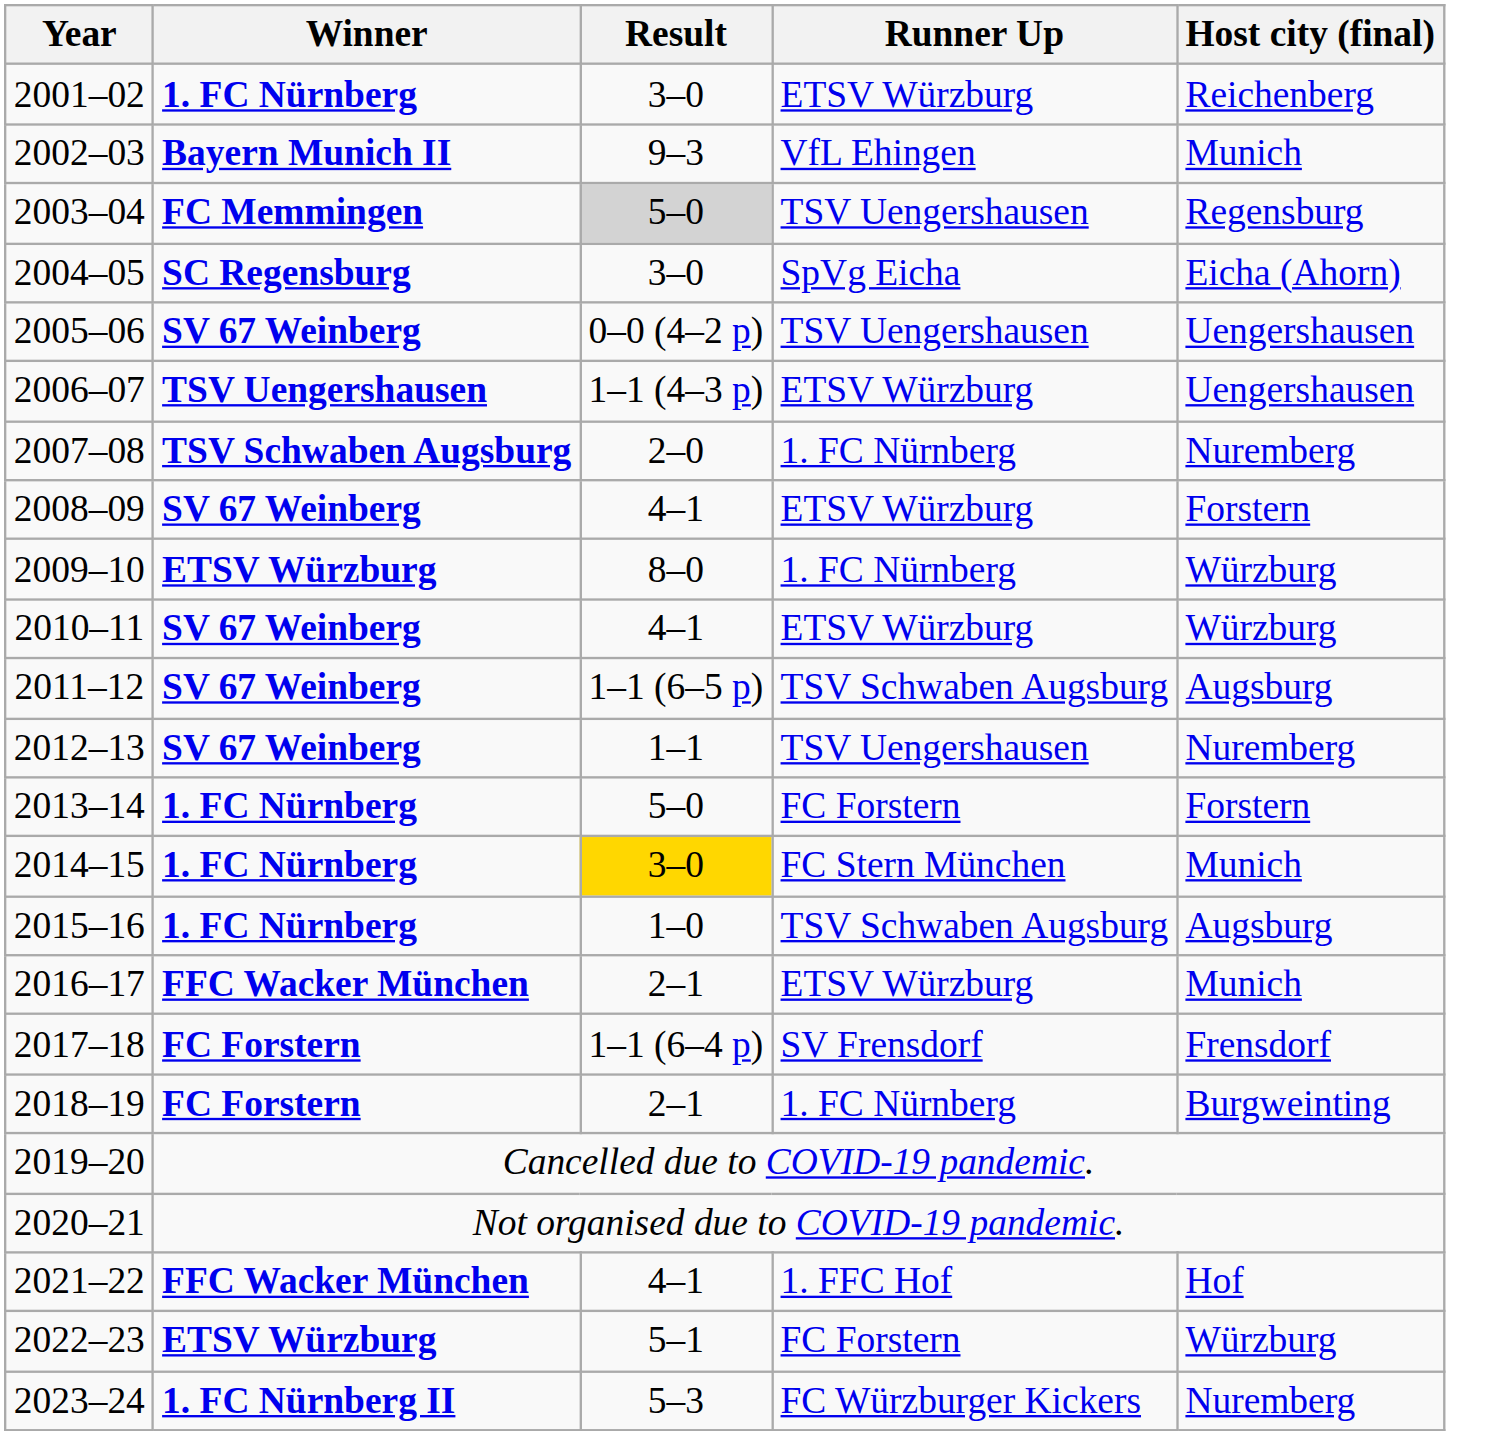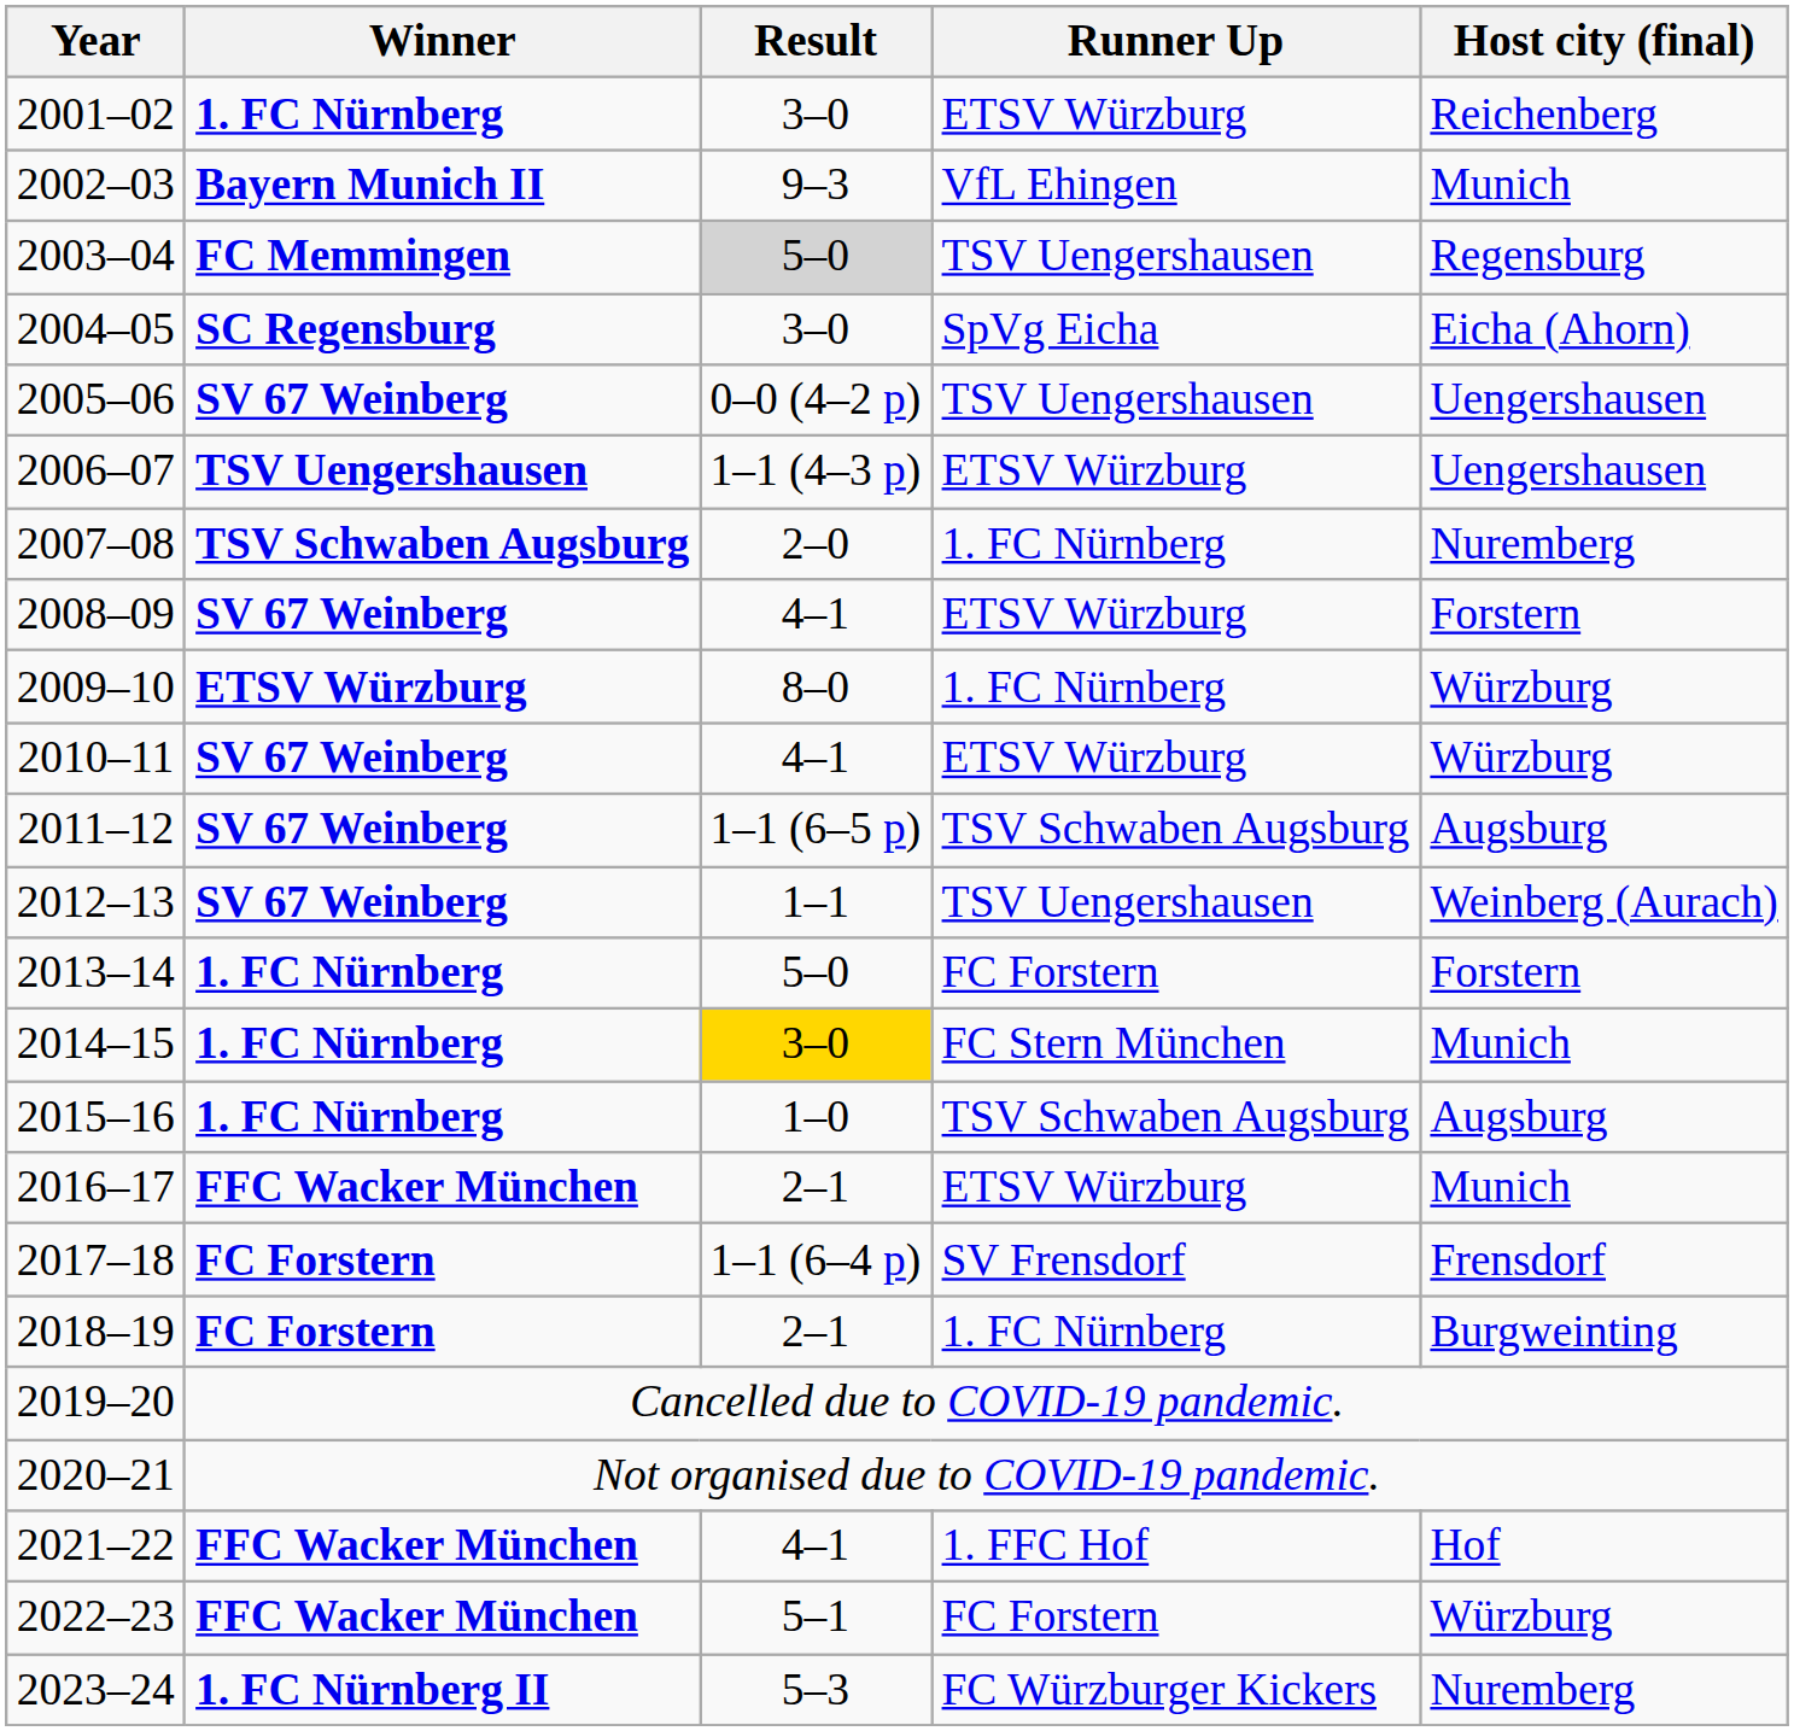2012–13 | Host city (final): Nuremberg -> Weinberg (Aurach)
2022–23 | Winner: ETSV Würzburg -> FFC Wacker München
